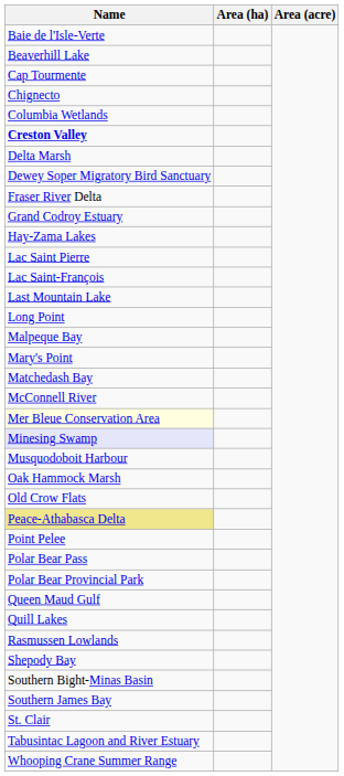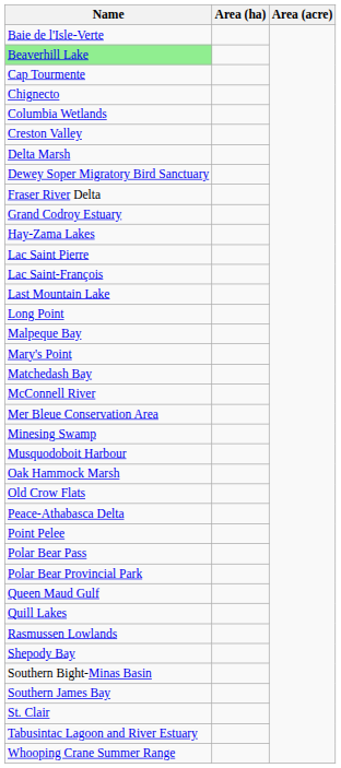Beaverhill Lake | Name: no background -> lightgreen background
Creston Valley | Name: bold -> normal
Mer Bleue Conservation Area | Name: lightyellow background -> no background
Minesing Swamp | Name: lavender background -> no background
Peace-Athabasca Delta | Name: khaki background -> no background
